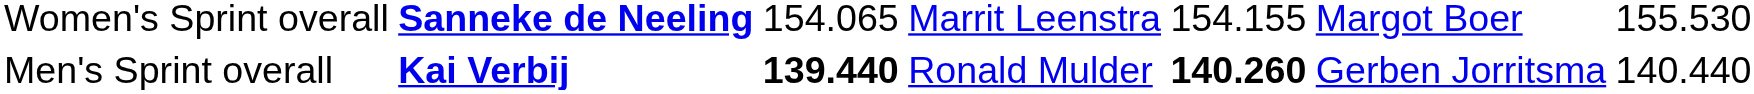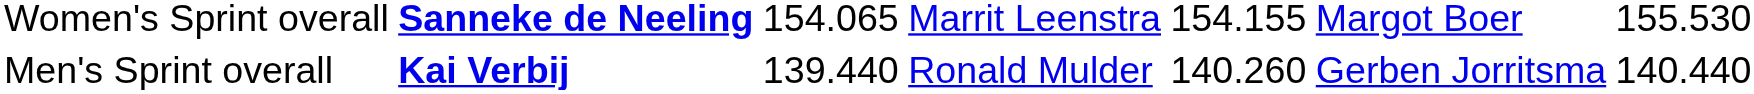row 2 | column 3: bold -> normal
row 2 | column 5: bold -> normal
